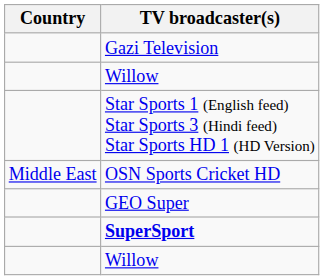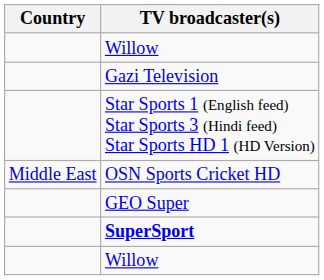row 2 | TV broadcaster(s): Gazi Television -> Willow
row 3 | TV broadcaster(s): Willow -> Gazi Television
